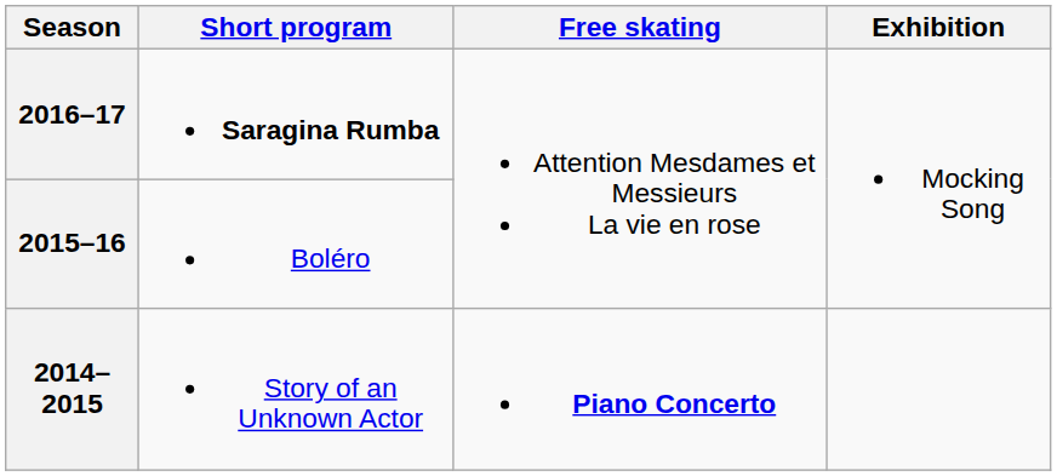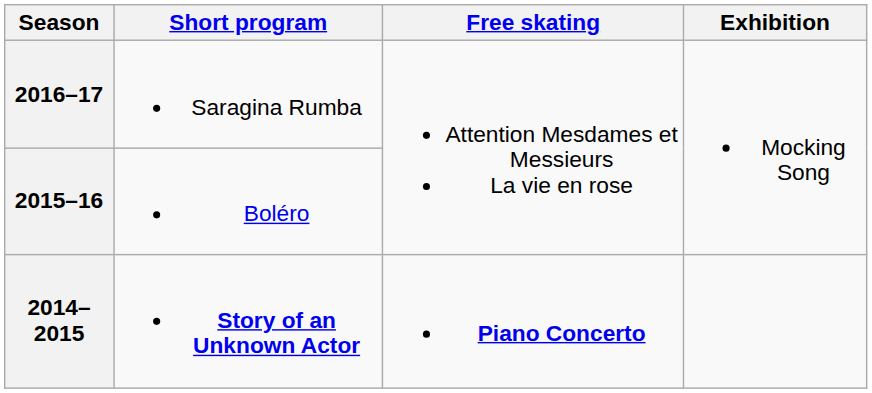2016–17 | Short program: bold -> normal
2014–2015 | Short program: normal -> bold
